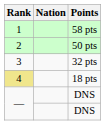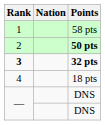2 | Points: normal -> bold
3 | Rank: normal -> bold
3 | Points: normal -> bold
4 | Rank: khaki background -> no background
